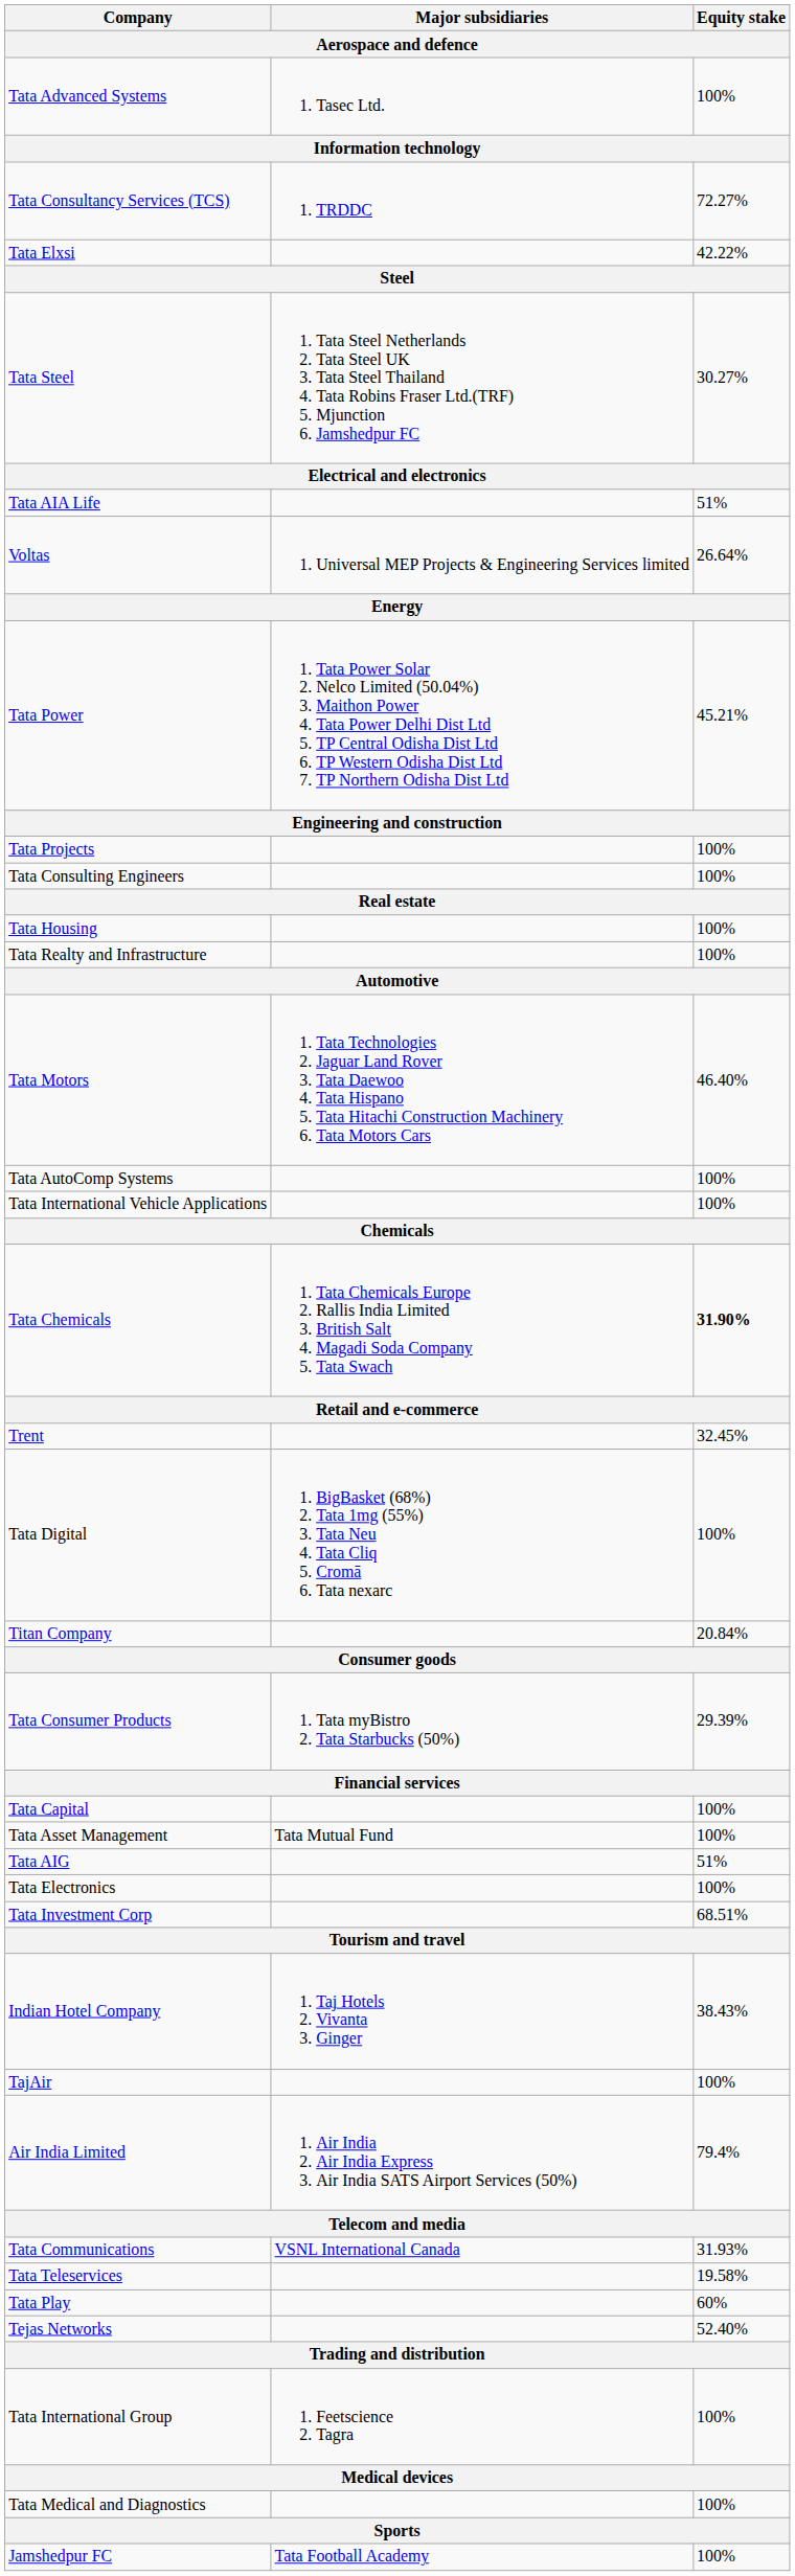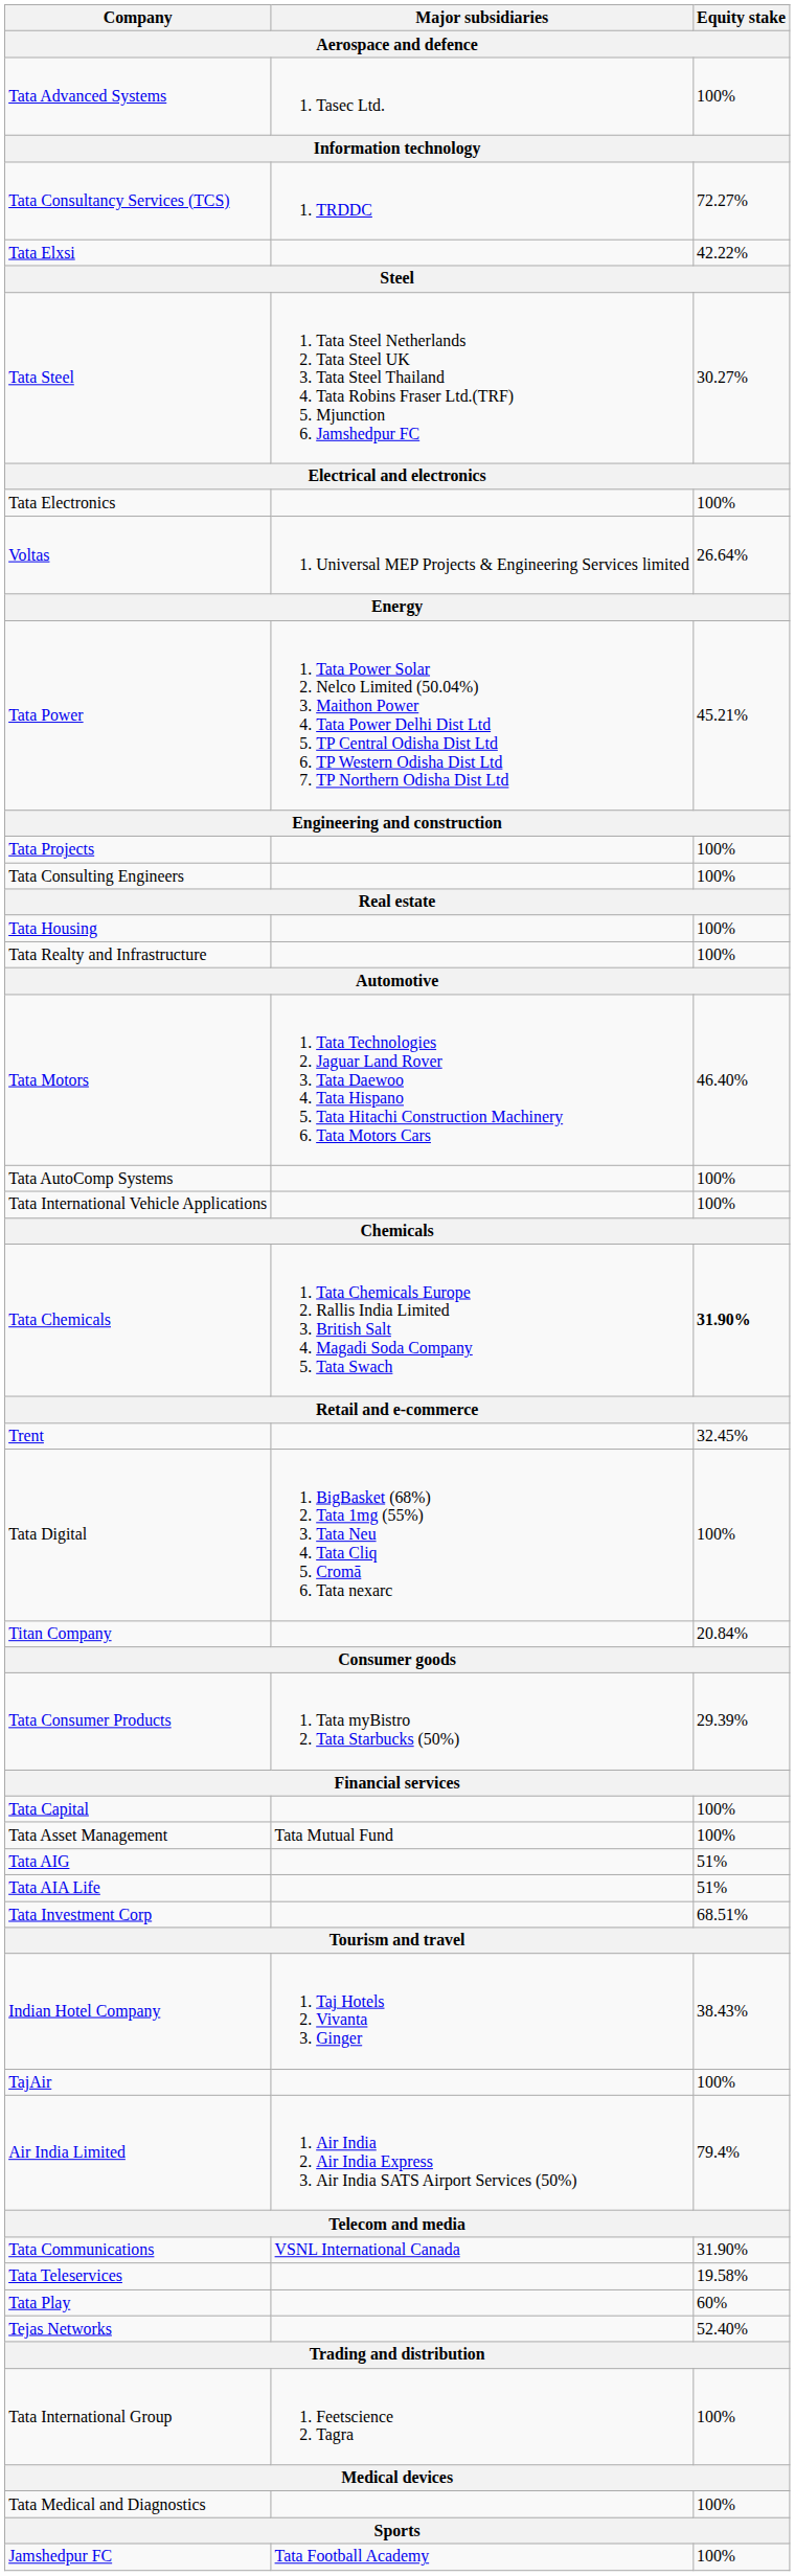rows swapped: Tata Electronics <-> Tata AIA Life
Tata Communications | Equity stake: 31.93% -> 31.90%
